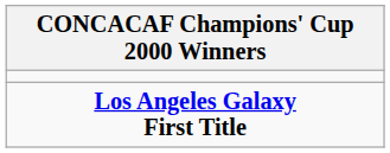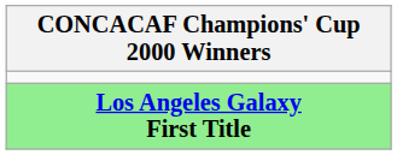row 3 | column 1: no background -> lightgreen background
